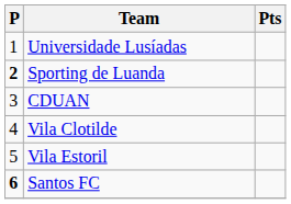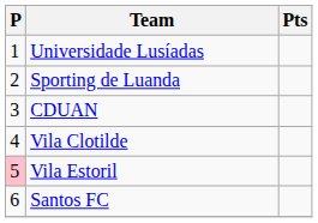Sporting de Luanda | P: bold -> normal
Vila Estoril | P: no background -> pink background
Santos FC | P: bold -> normal
